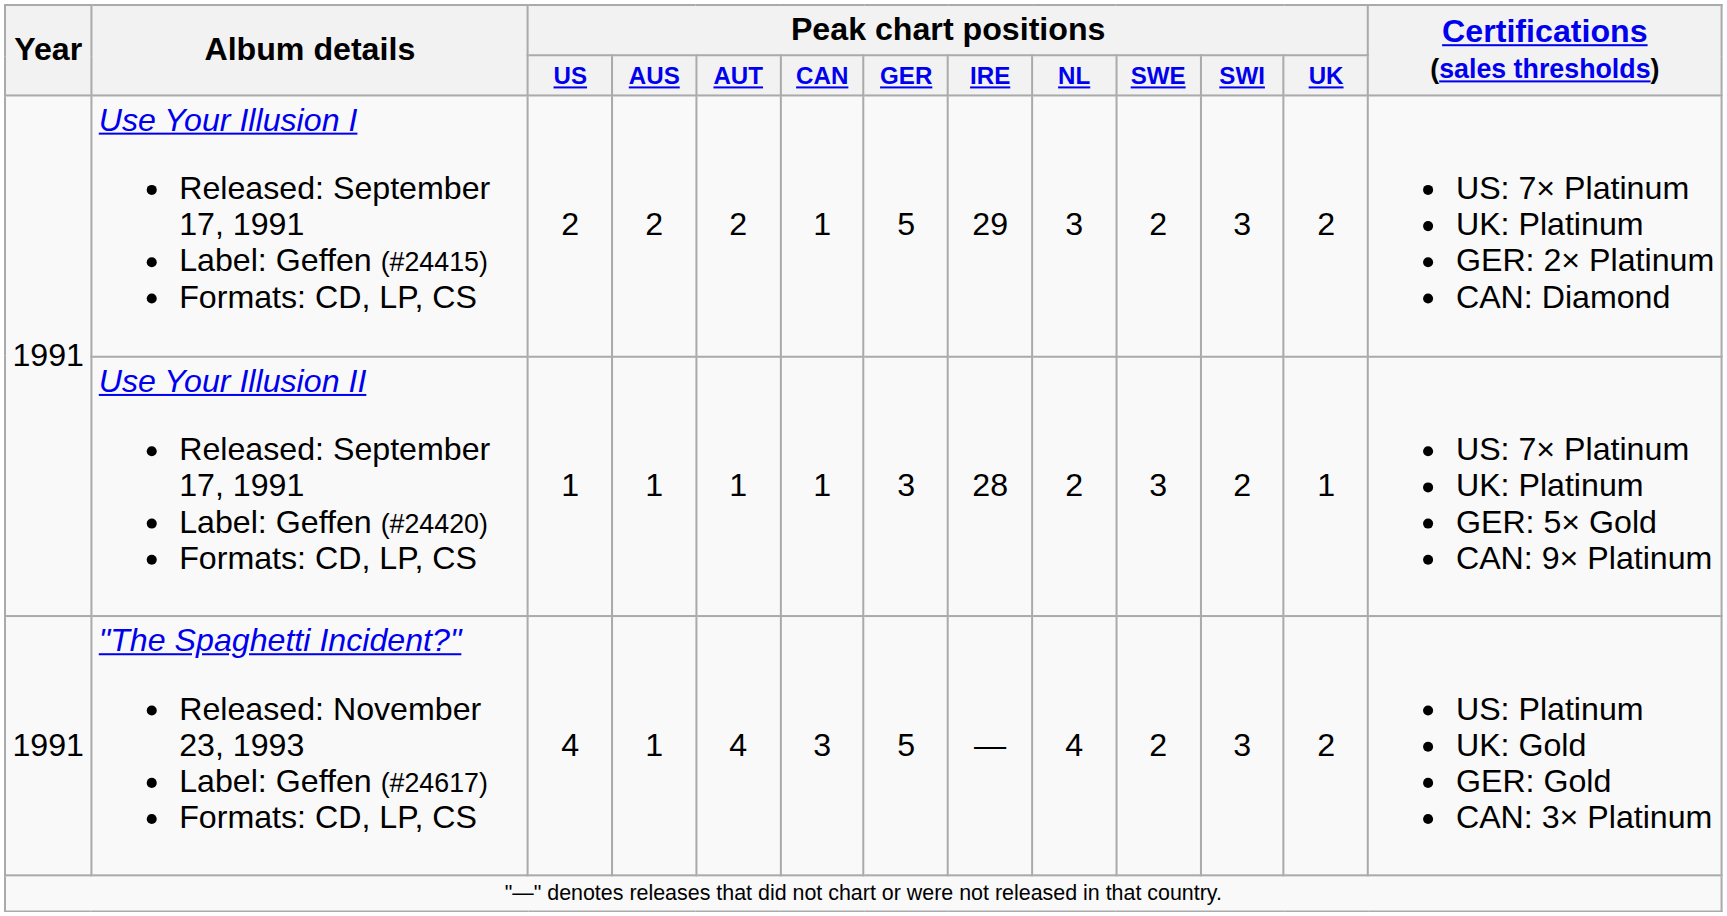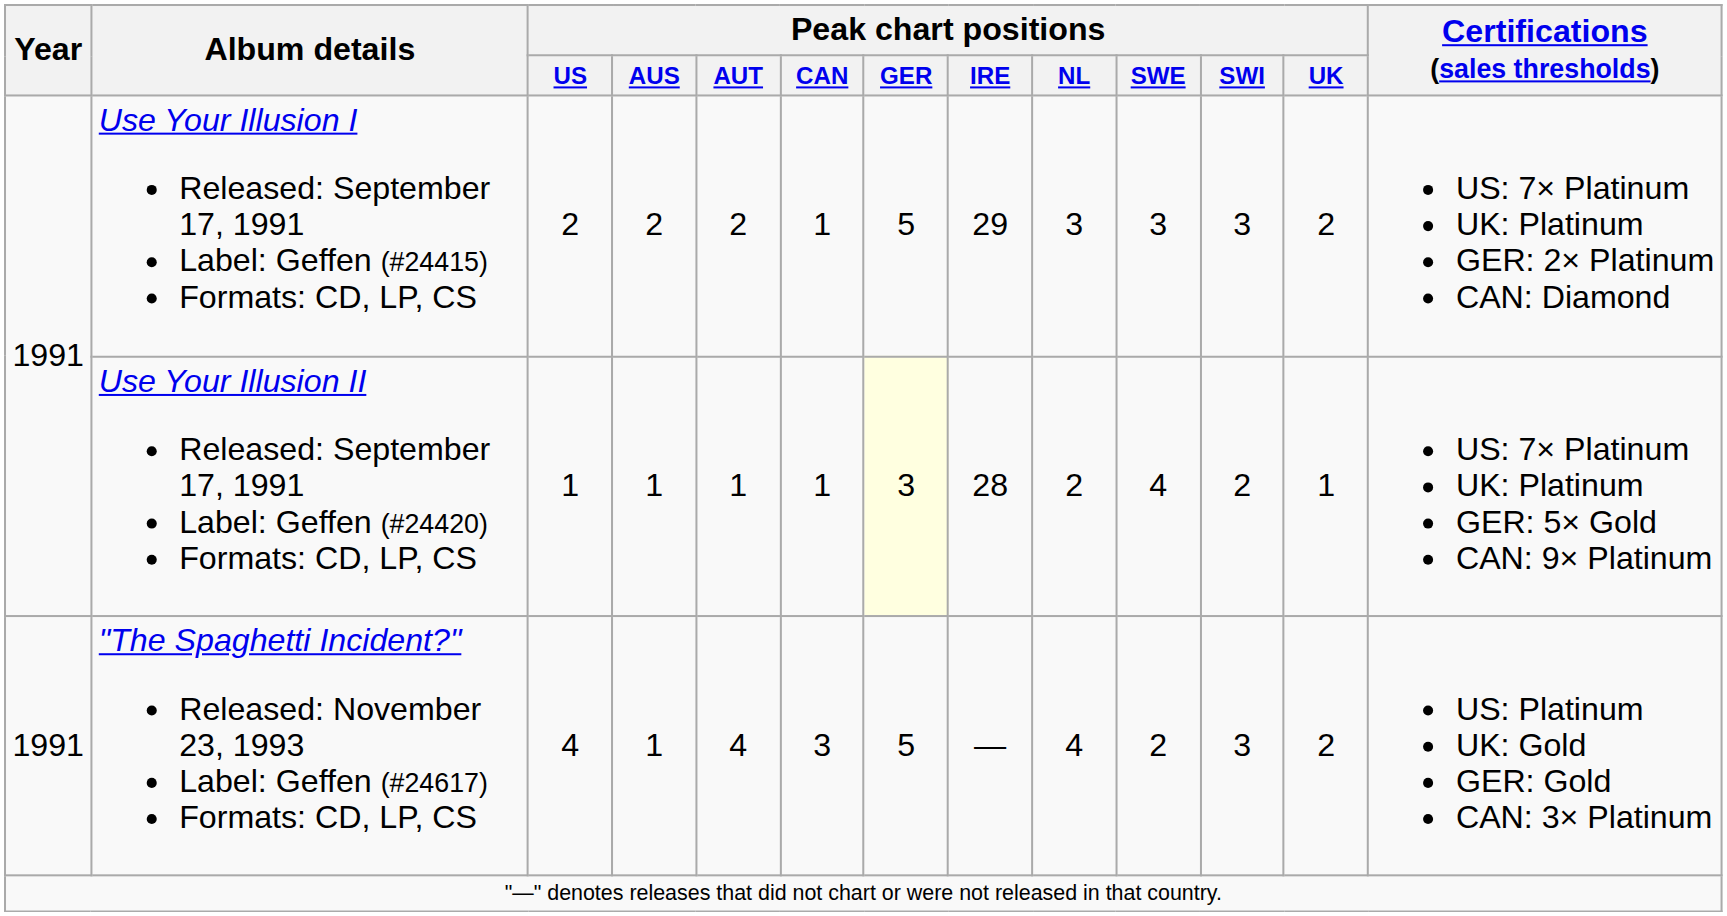row 3 | Peak chart positions / SWE: 2 -> 3
row 4 | Peak chart positions / GER: no background -> lightyellow background
row 4 | Peak chart positions / SWE: 3 -> 4
